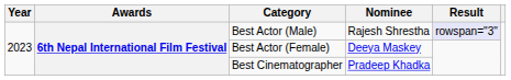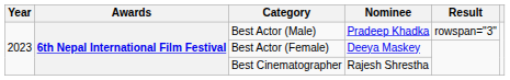Best Actor (Male) | Nominee: Rajesh Shrestha -> Pradeep Khadka
Best Actor (Male) | Result: lavender background -> no background
Best Cinematographer | Nominee: Pradeep Khadka -> Rajesh Shrestha
